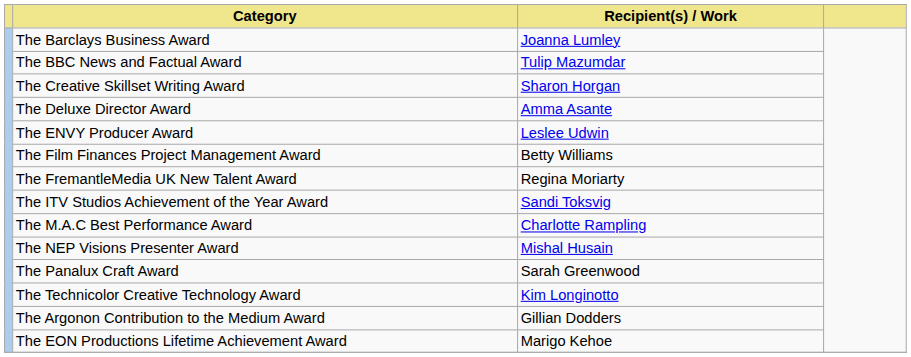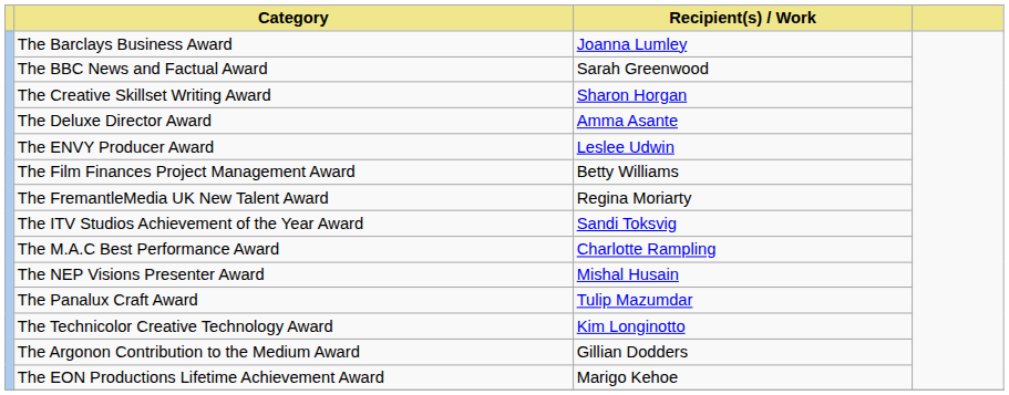The BBC News and Factual Award | Recipient(s) / Work: Tulip Mazumdar -> Sarah Greenwood
The Panalux Craft Award | Recipient(s) / Work: Sarah Greenwood -> Tulip Mazumdar
